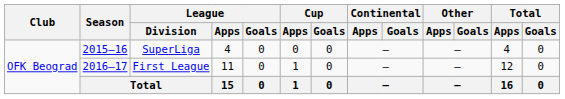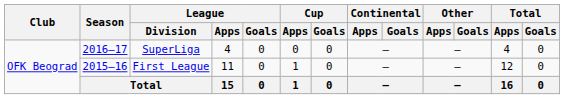SuperLiga | Season: 2015–16 -> 2016–17
First League | Season: 2016–17 -> 2015–16
